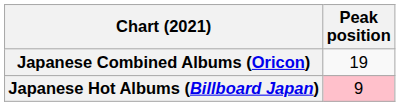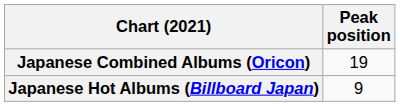Japanese Hot Albums (Billboard Japan) | Peak position: pink background -> no background
